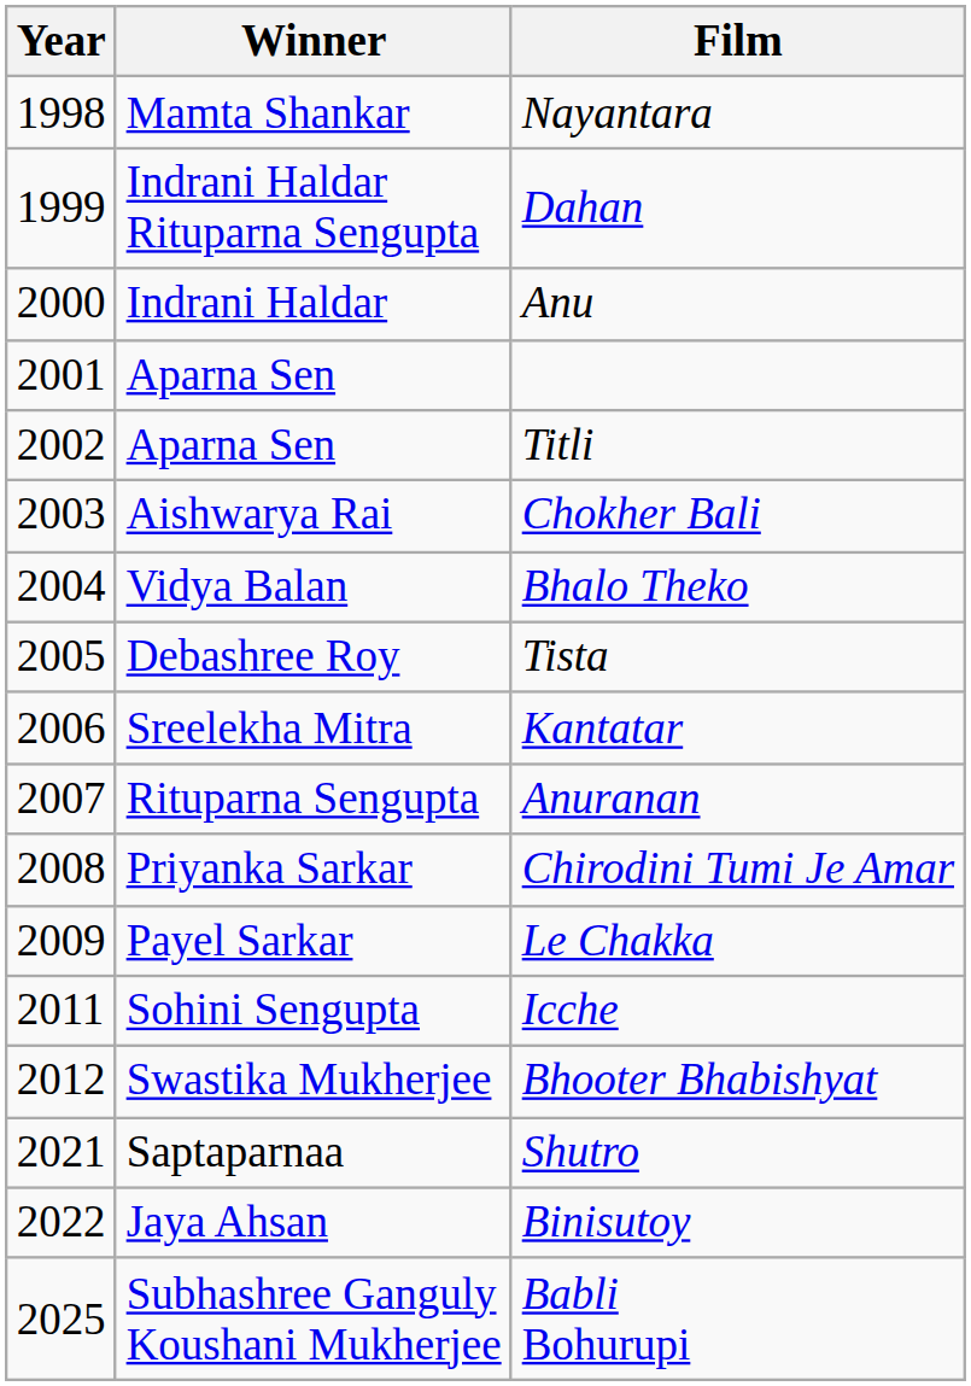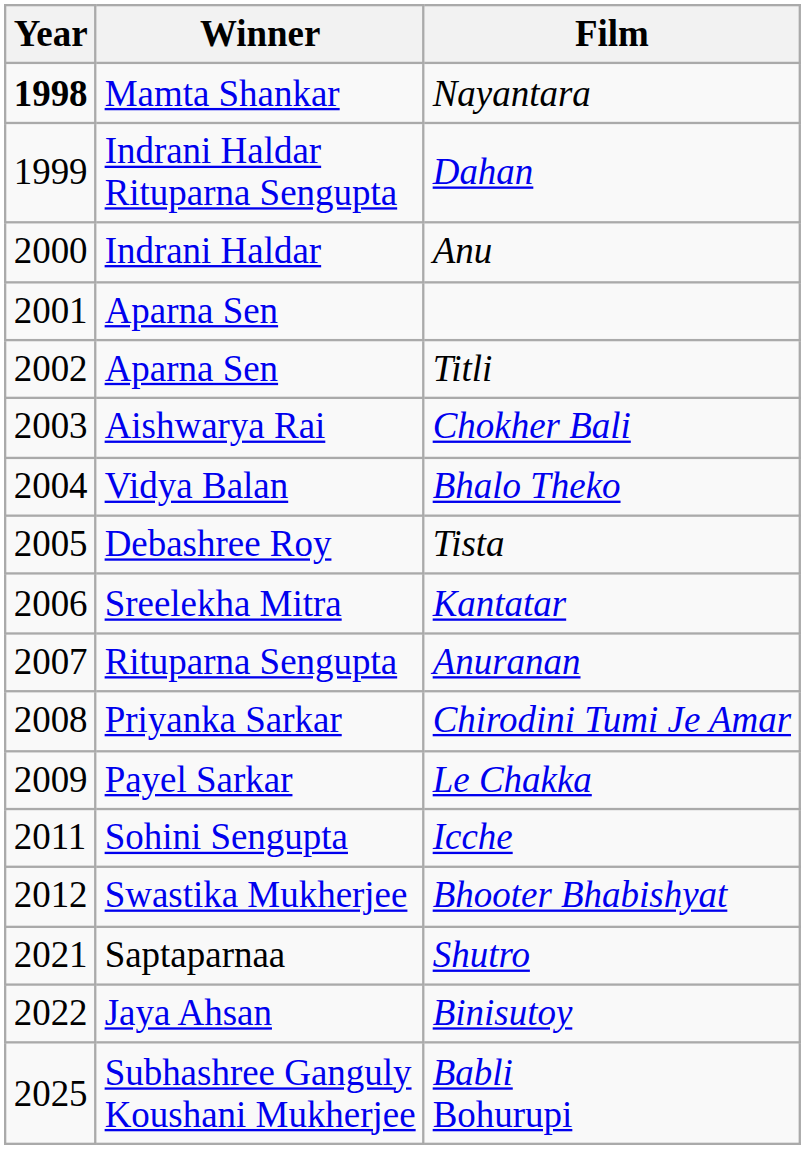Nayantara | Year: normal -> bold
